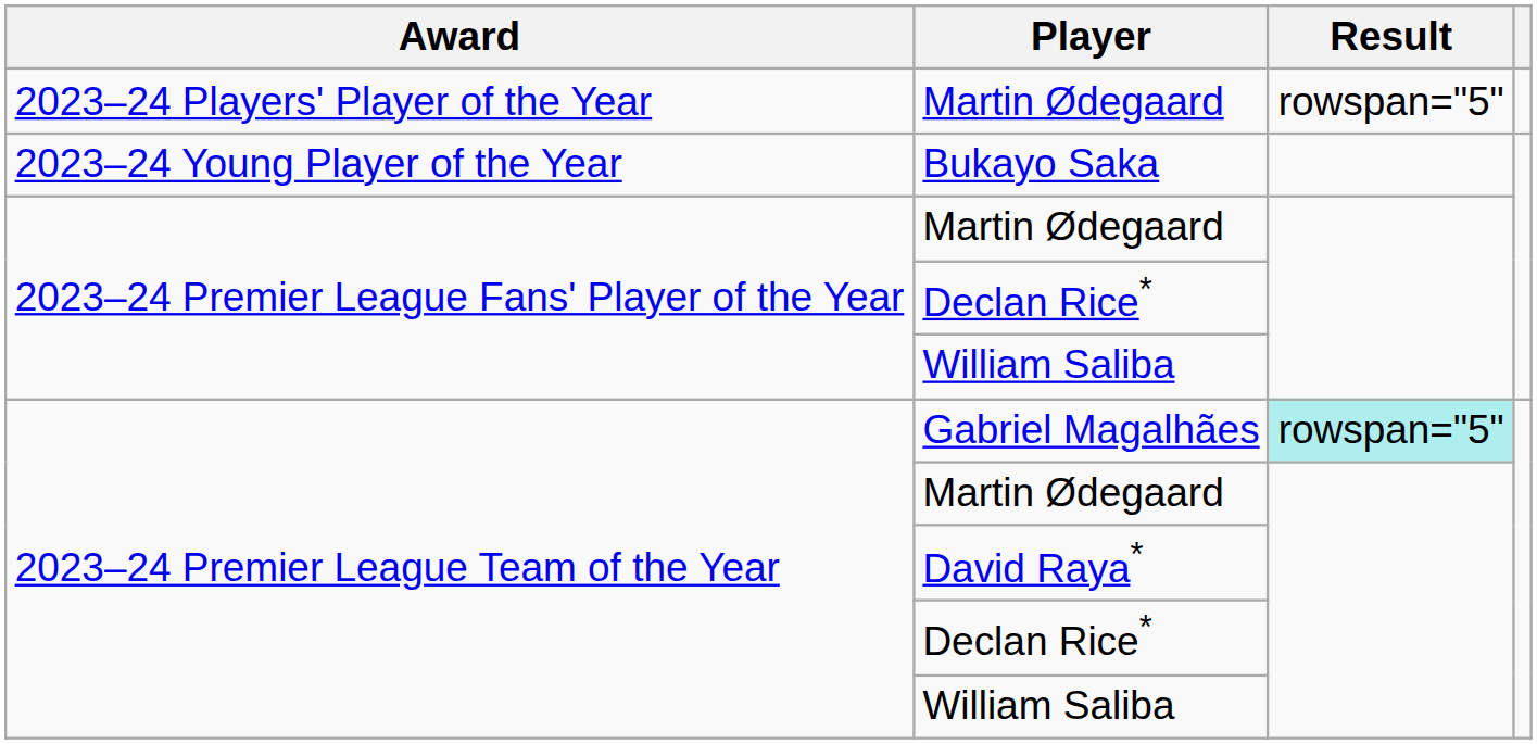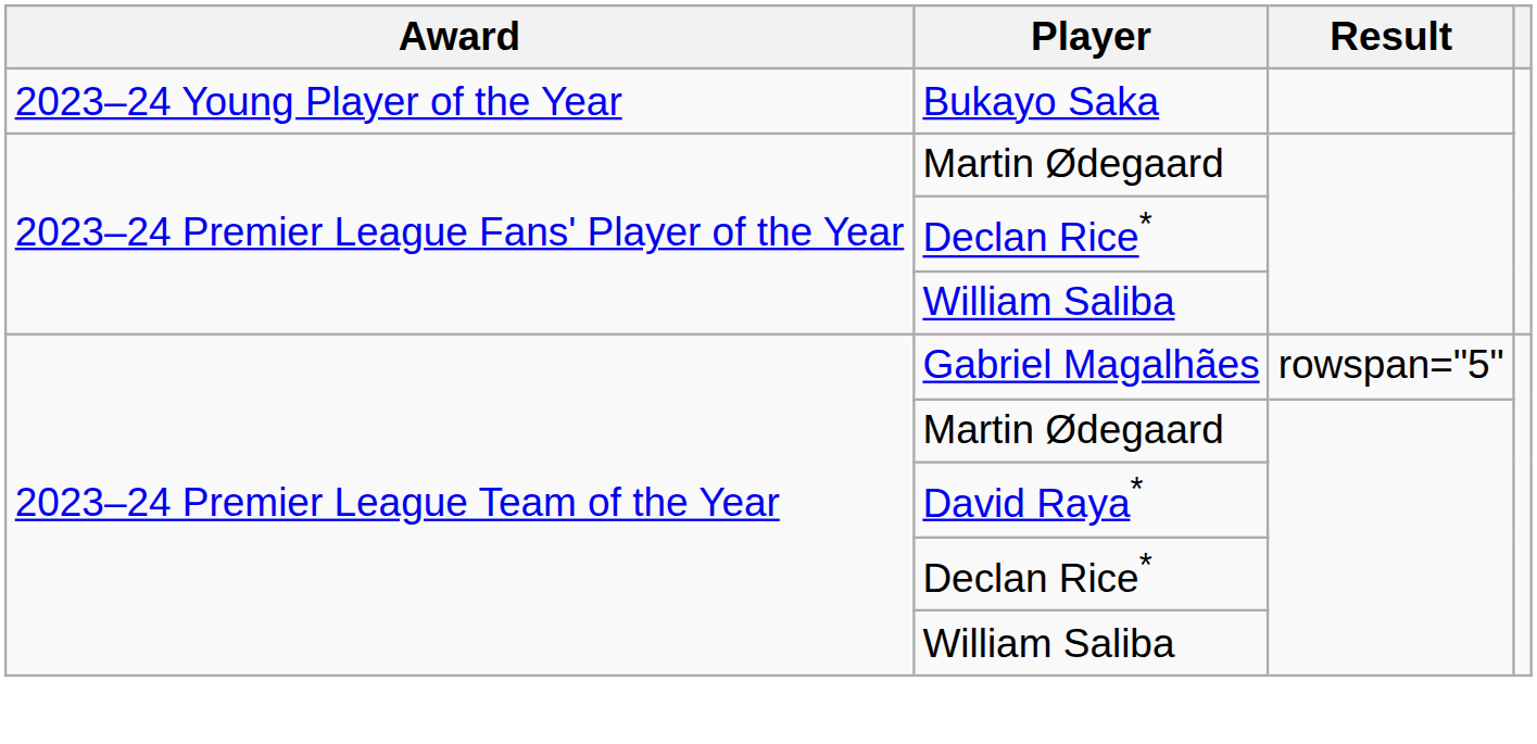- row: 2023–24 Players' Player of the Year | Martin Ødegaard | rowspan="5"
Gabriel Magalhães | Result: paleturquoise background -> no background
